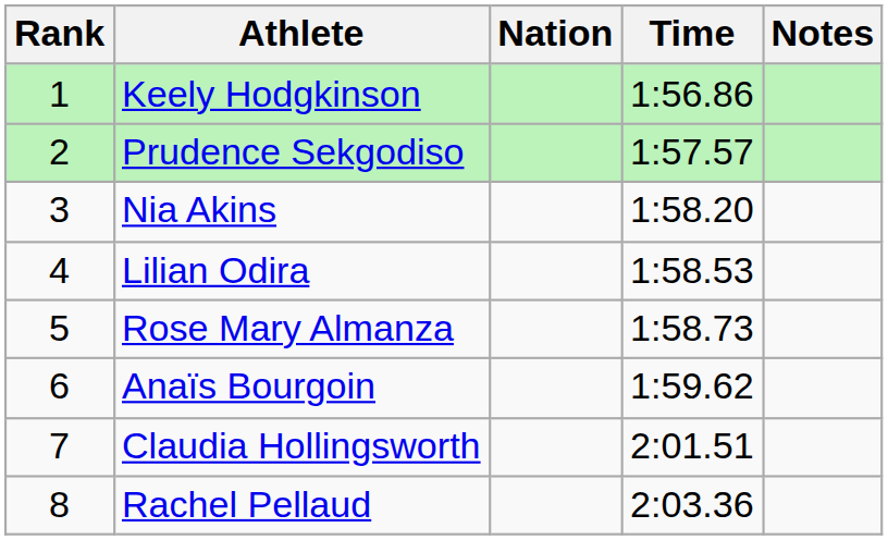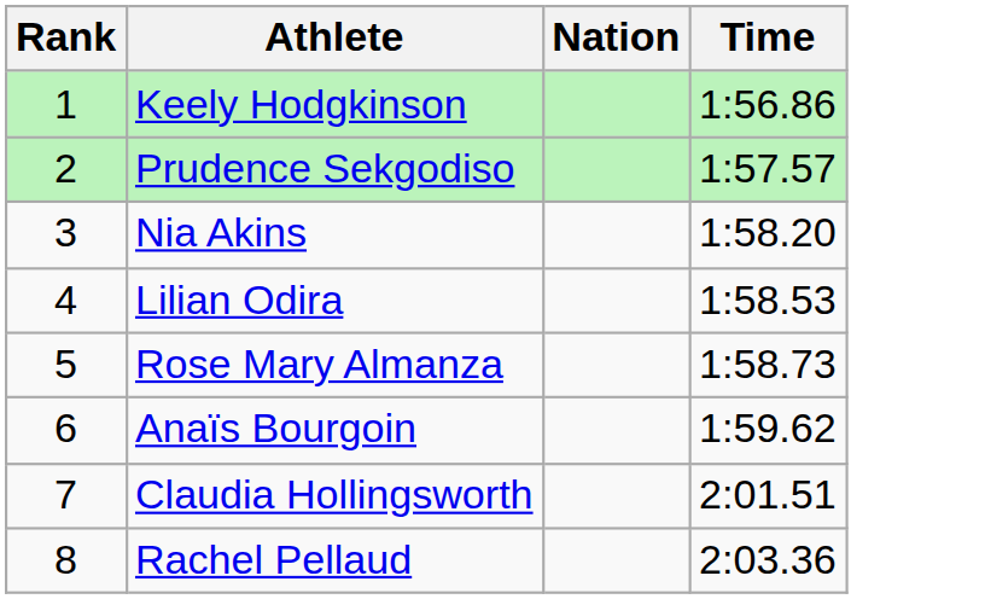- column: Notes
